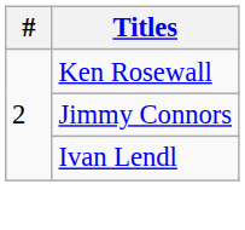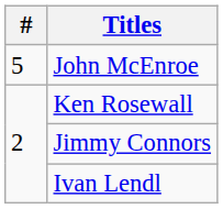+ row: 5 | John McEnroe
